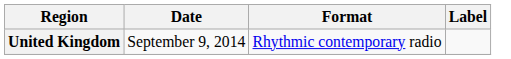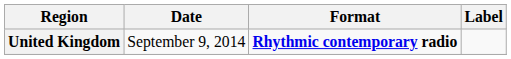United Kingdom | Format: normal -> bold
